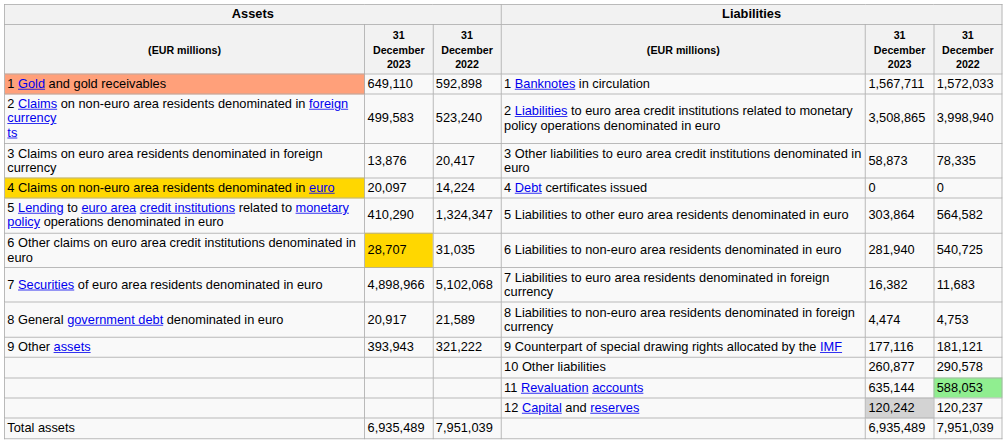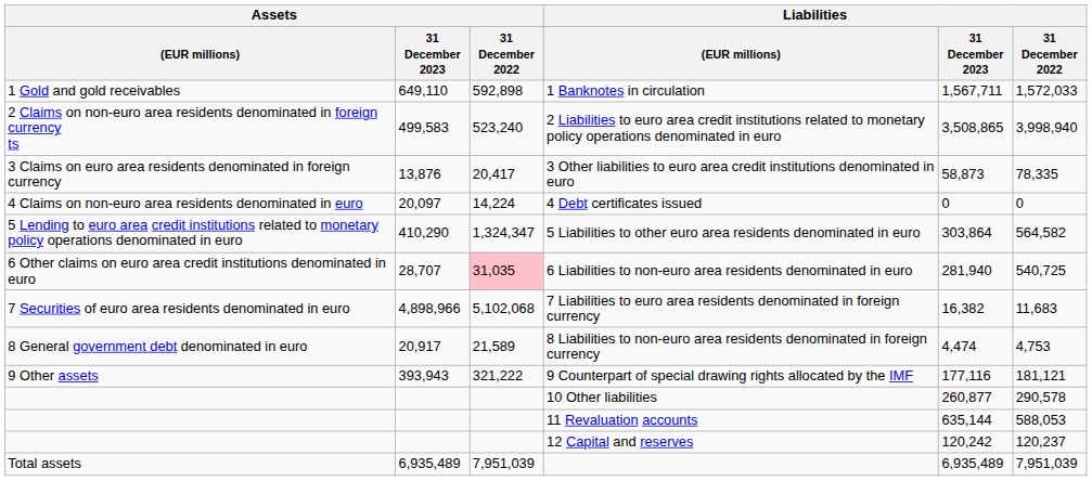1 Banknotes in circulation | Assets / (EUR millions): lightsalmon background -> no background
4 Debt certificates issued | Assets / (EUR millions): gold background -> no background
6 Liabilities to non-euro area residents denominated in euro | Assets / 31 December 2023: gold background -> no background
6 Liabilities to non-euro area residents denominated in euro | Assets / 31 December 2022: no background -> pink background
11 Revaluation accounts | Liabilities / 31 December 2022: lightgreen background -> no background
12 Capital and reserves | Liabilities / 31 December 2023: lightgrey background -> no background
